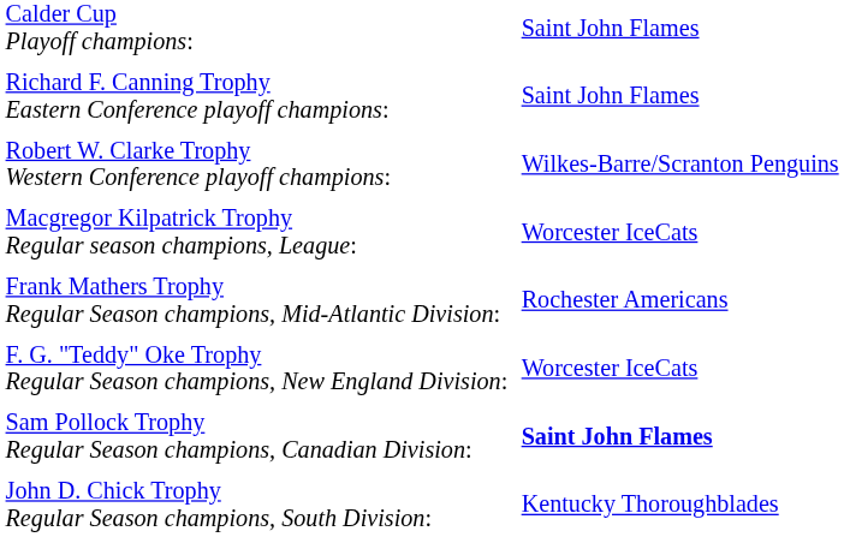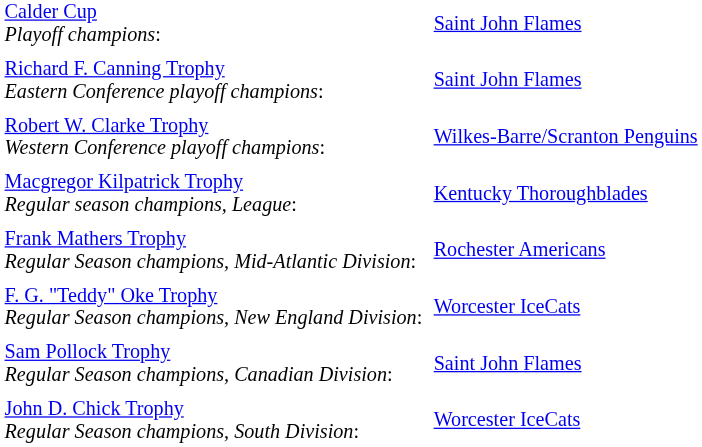row 4 | column 2: Worcester IceCats -> Kentucky Thoroughblades
row 7 | column 2: bold -> normal
row 8 | column 2: Kentucky Thoroughblades -> Worcester IceCats
